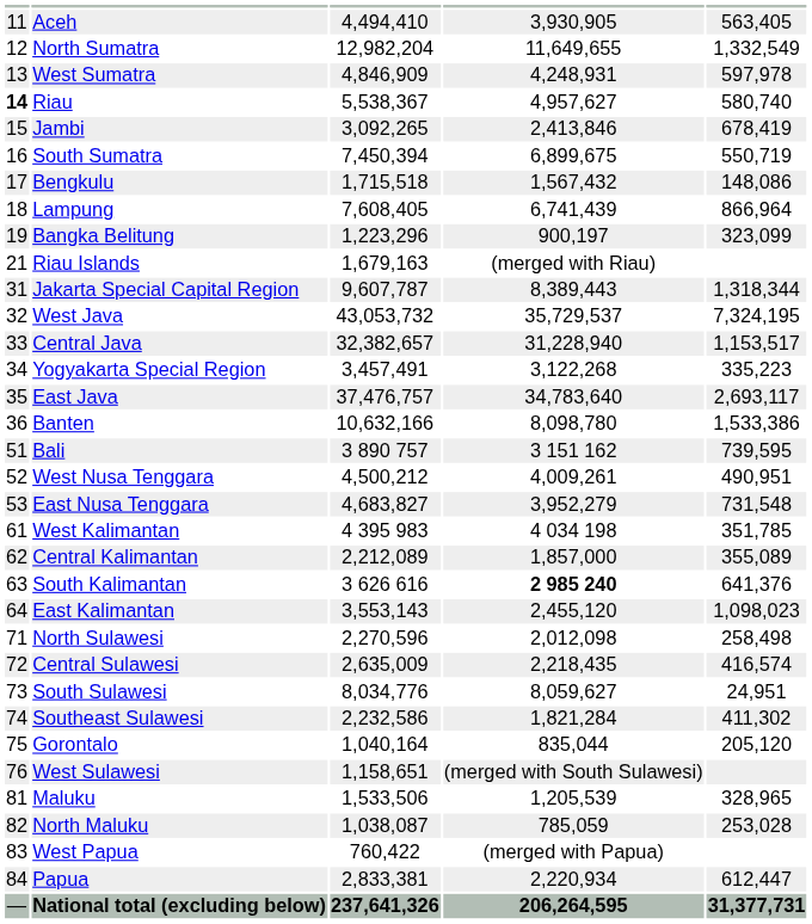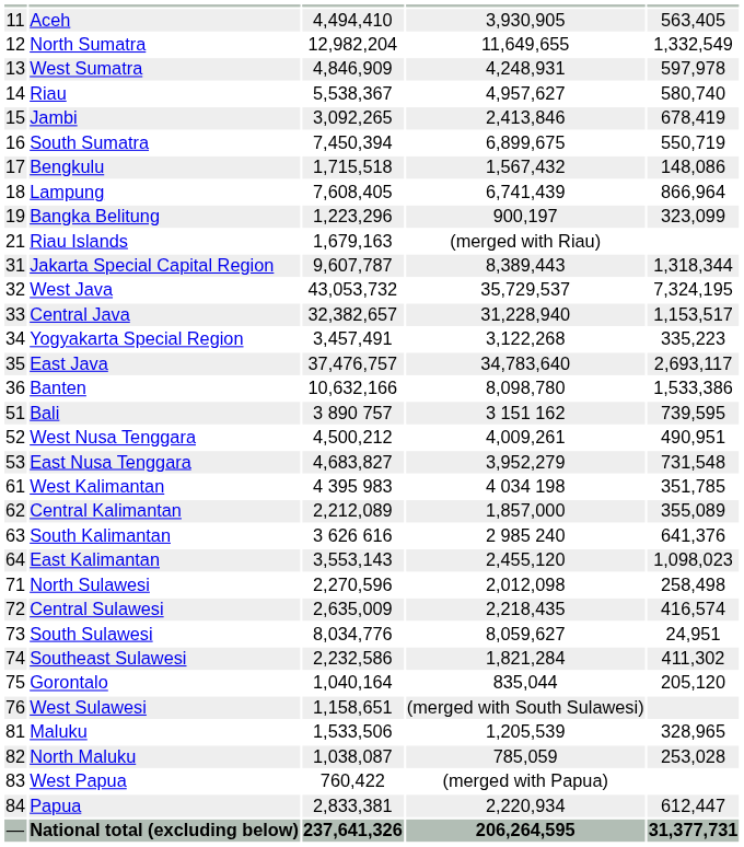Riau | column 1: bold -> normal
South Kalimantan | column 4: bold -> normal
